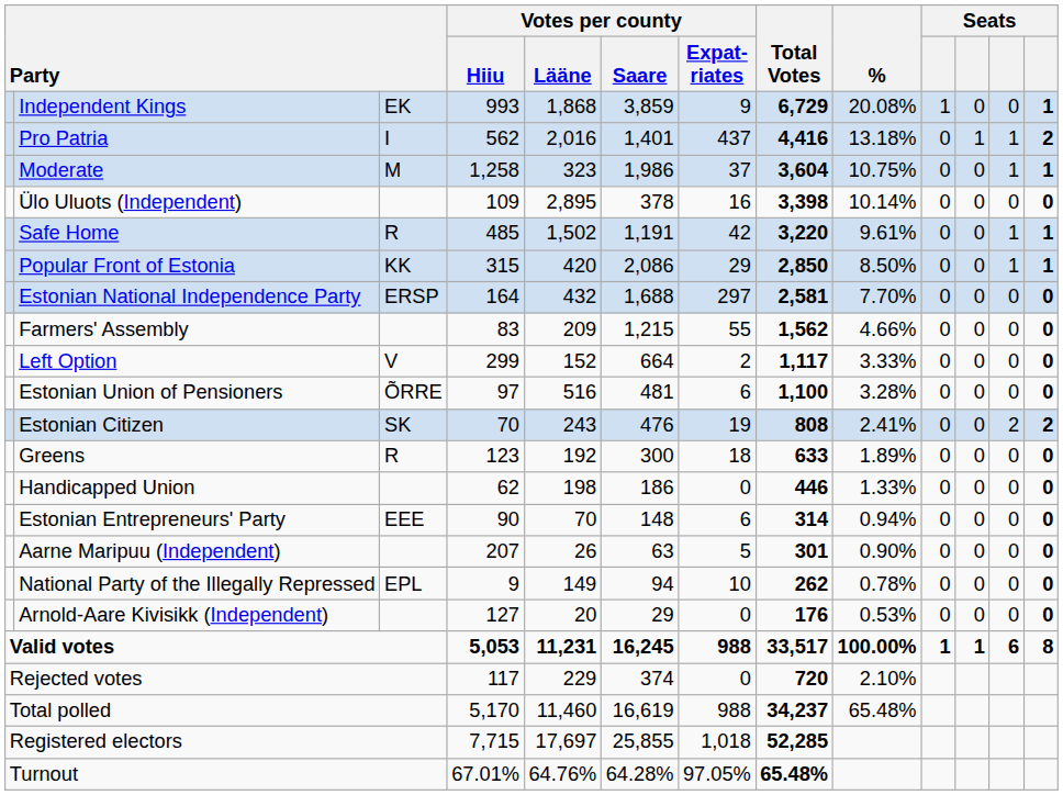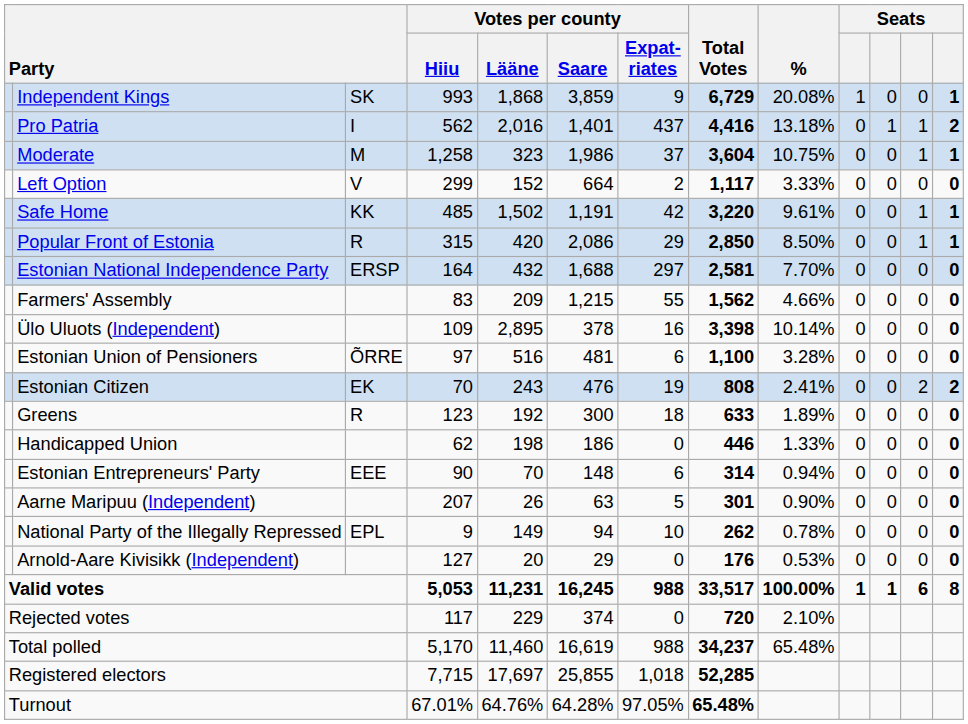Independent Kings | column 3: EK -> SK
rows swapped: Ülo Uluots (Independent) <-> Left Option
Safe Home | column 3: R -> KK
Popular Front of Estonia | column 3: KK -> R
Estonian Citizen | column 3: SK -> EK
